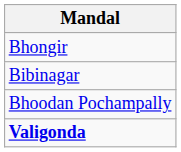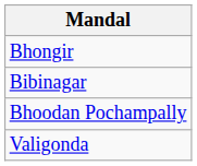row 5 | column 1: bold -> normal
